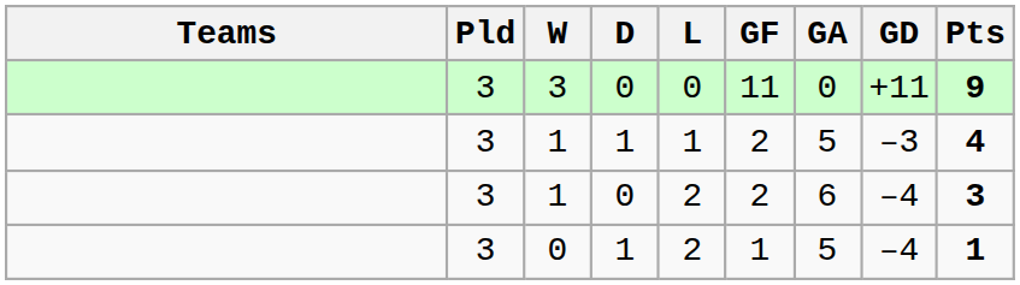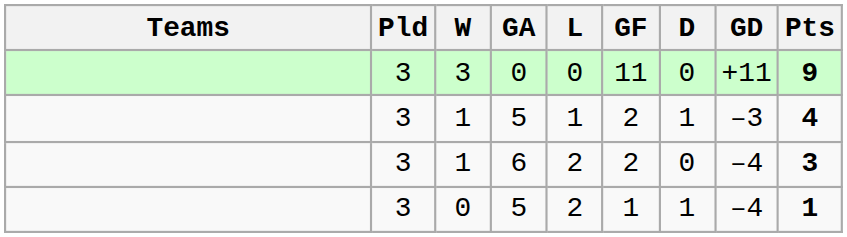columns swapped: D <-> GA
